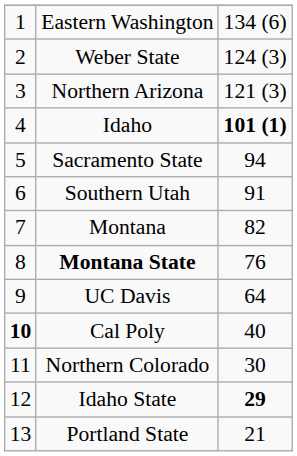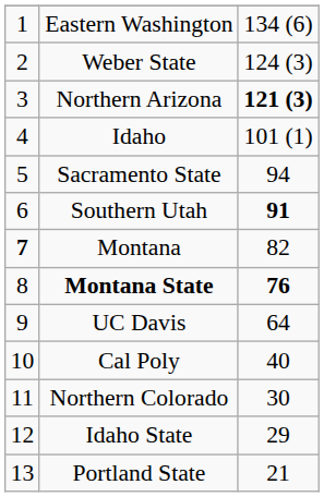Northern Arizona | column 3: normal -> bold
Idaho | column 3: bold -> normal
Southern Utah | column 3: normal -> bold
Montana | column 1: normal -> bold
Montana State | column 3: normal -> bold
Cal Poly | column 1: bold -> normal
Idaho State | column 3: bold -> normal
